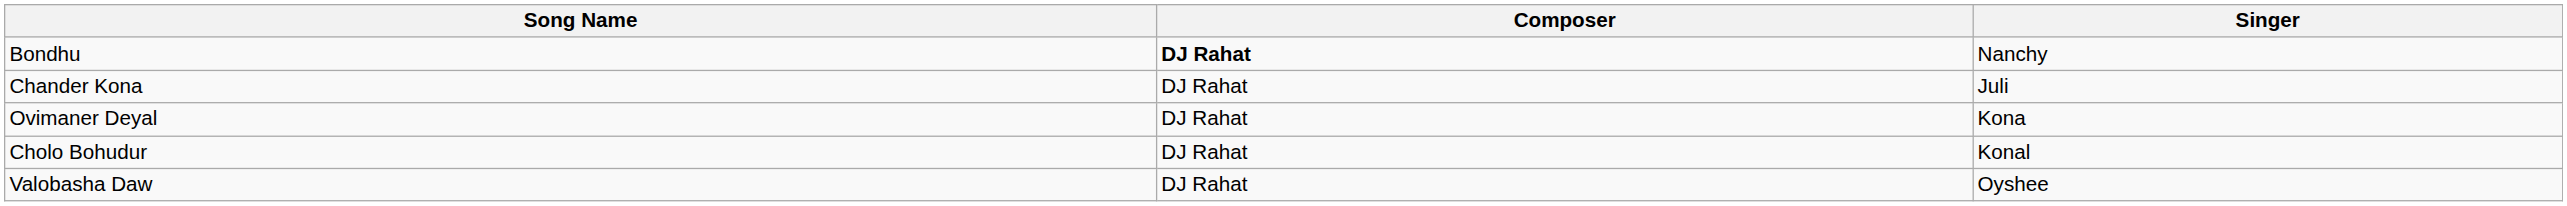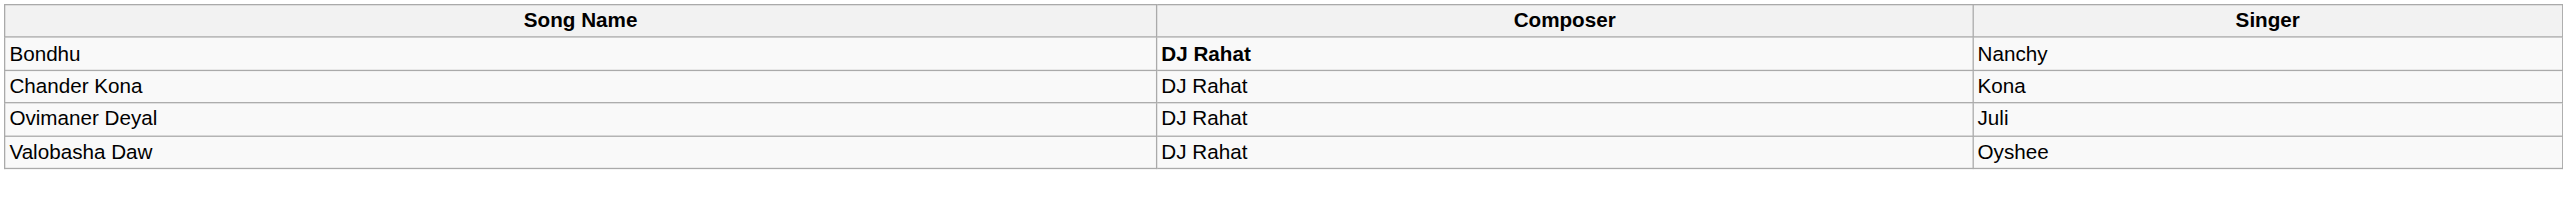Chander Kona | Singer: Juli -> Kona
Ovimaner Deyal | Singer: Kona -> Juli
- row: Cholo Bohudur | DJ Rahat | Konal
